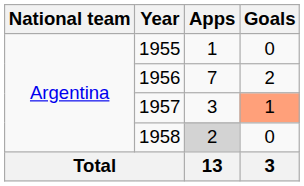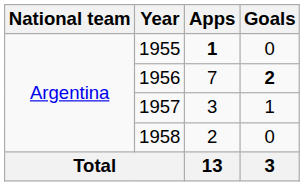1955 | Apps: normal -> bold
1956 | Goals: normal -> bold
1957 | Goals: lightsalmon background -> no background
1958 | Apps: lightgrey background -> no background
